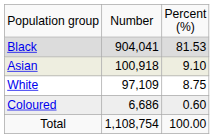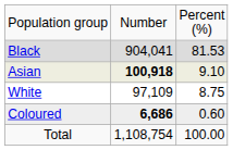Asian | column 2: normal -> bold
Coloured | column 2: normal -> bold
